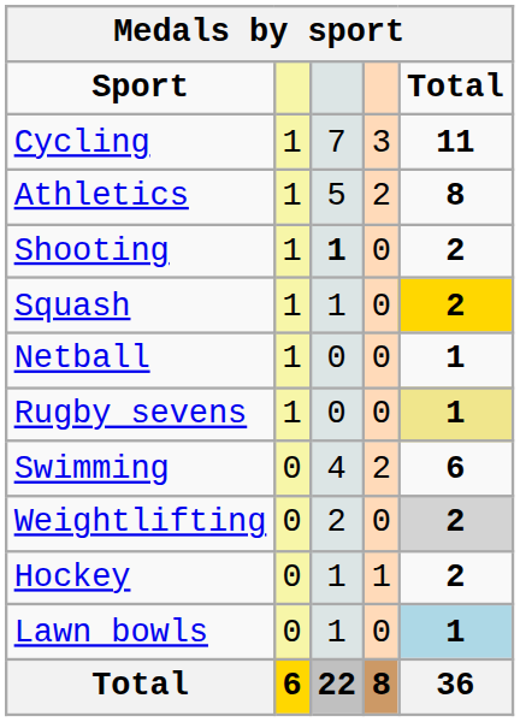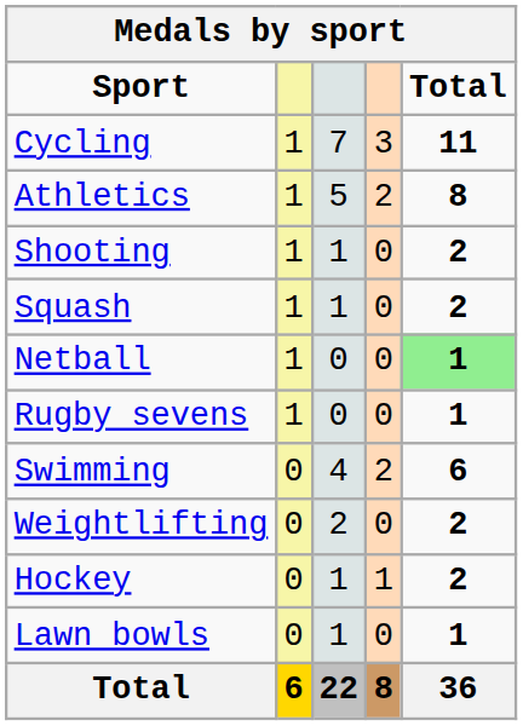Shooting | column 3: bold -> normal
Squash | Total: gold background -> no background
Netball | Total: no background -> lightgreen background
Rugby sevens | Total: khaki background -> no background
Weightlifting | Total: lightgrey background -> no background
Lawn bowls | Total: lightblue background -> no background
